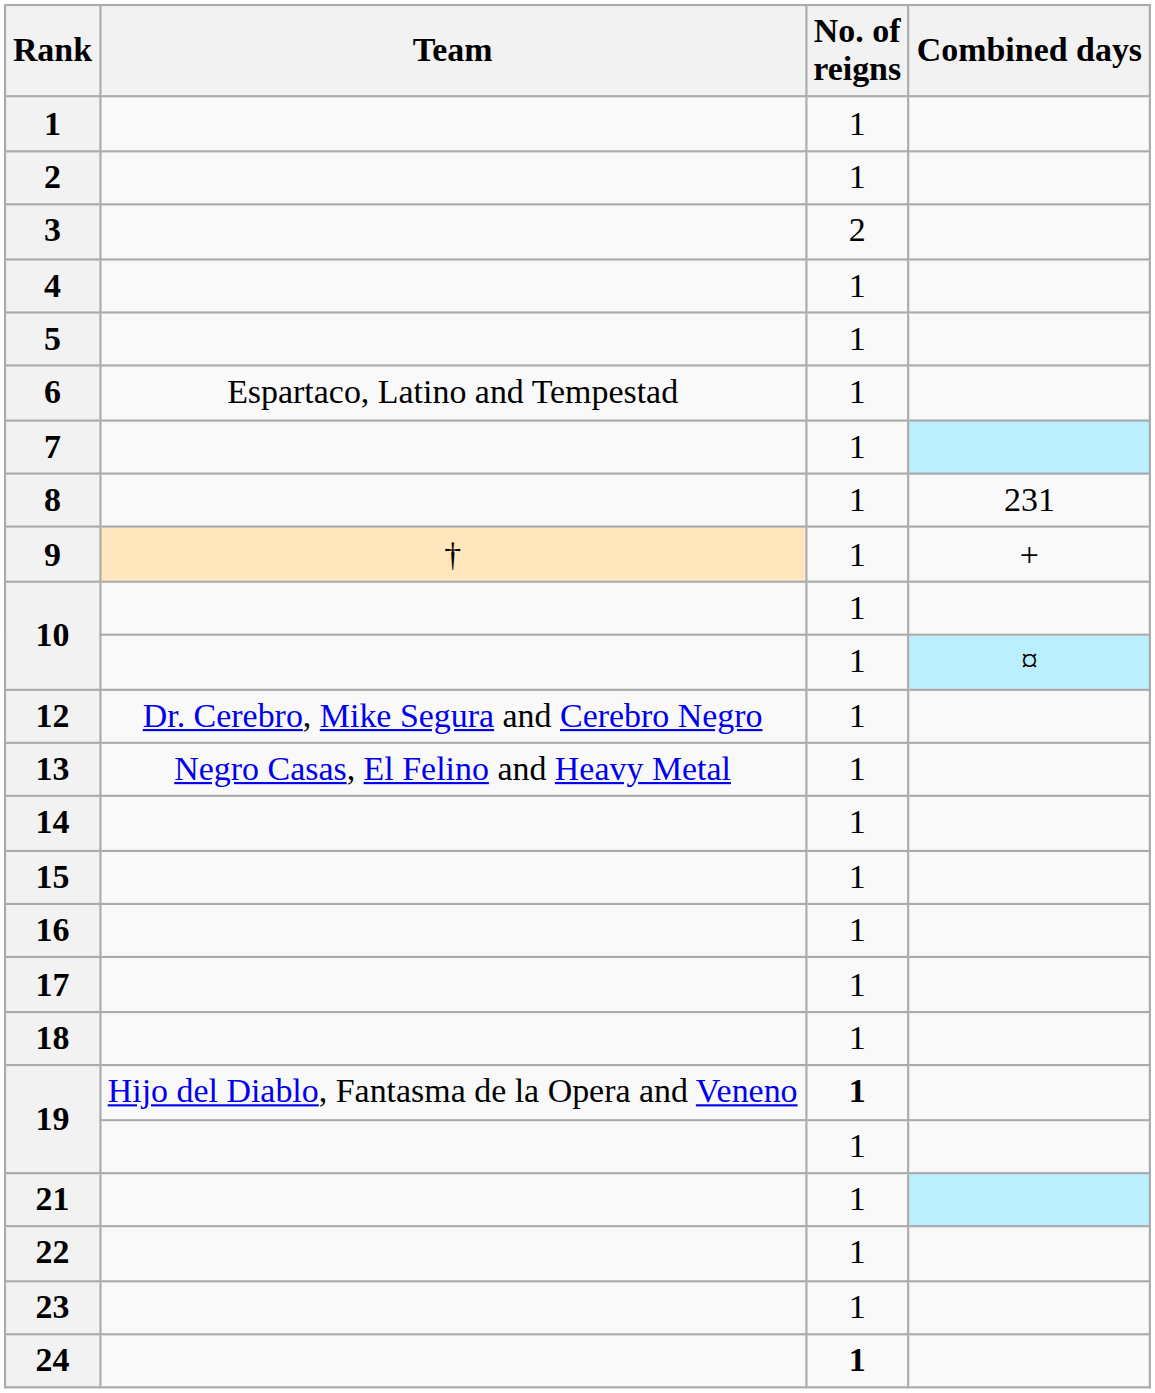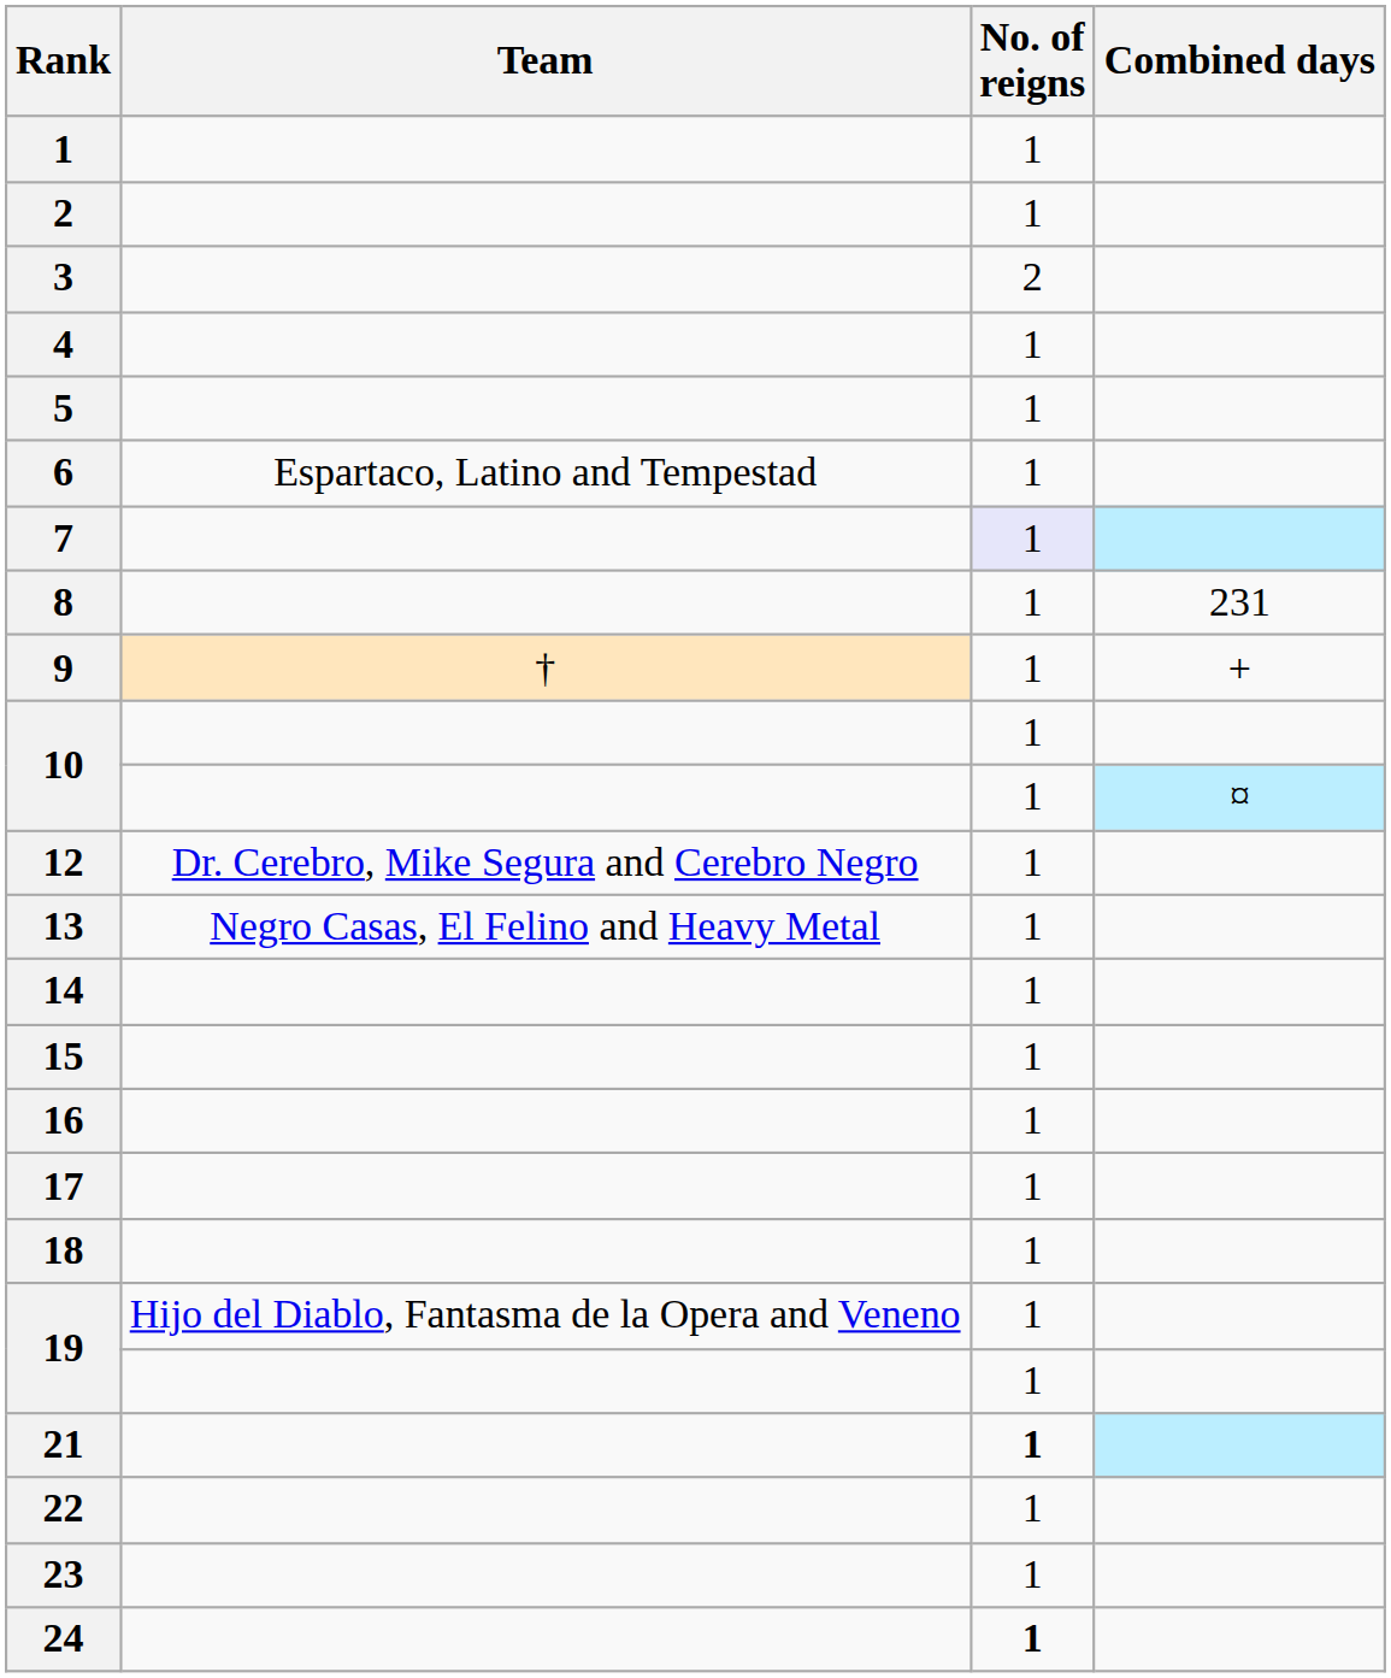7 | No. of reigns: no background -> lavender background
19 / Hijo del Diablo, Fantasma de la Opera and Veneno | No. of reigns: bold -> normal
21 | No. of reigns: normal -> bold
